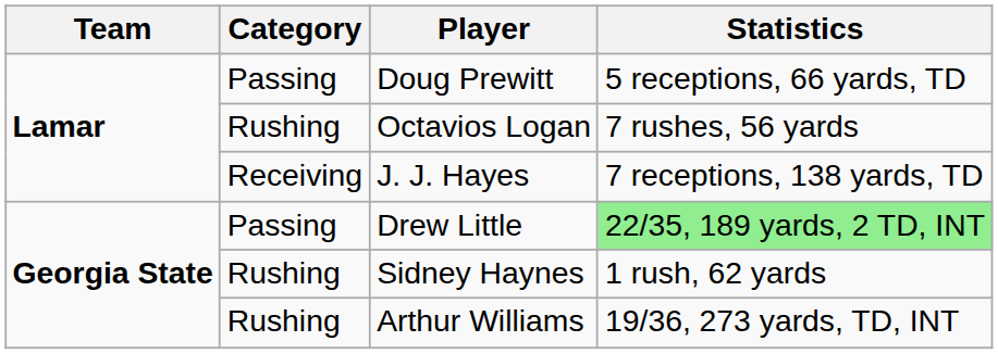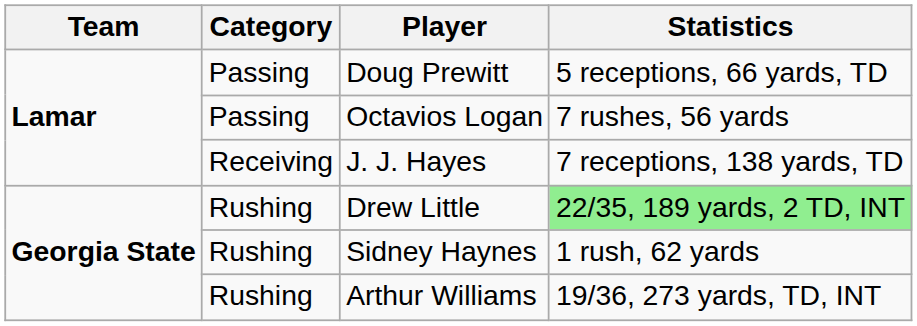Octavios Logan | Category: Rushing -> Passing
Drew Little | Category: Passing -> Rushing
